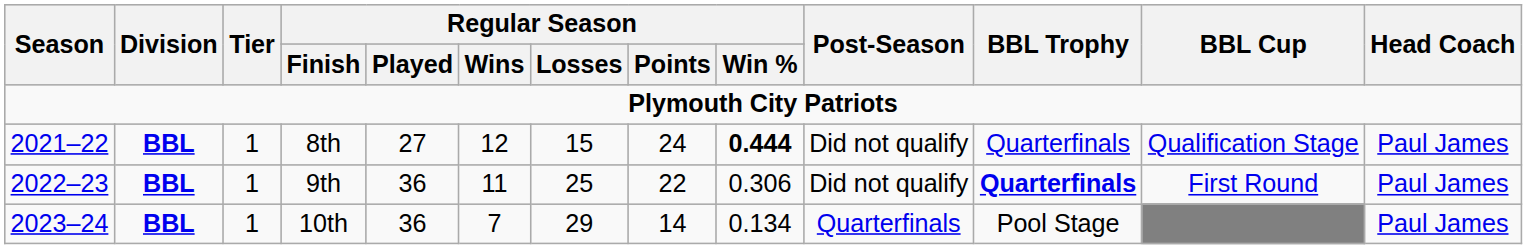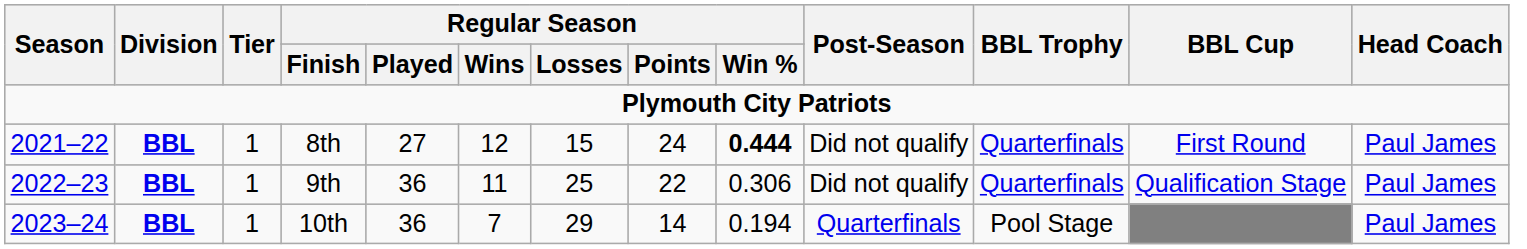8th | BBL Cup: Qualification Stage -> First Round
9th | BBL Trophy: bold -> normal
9th | BBL Cup: First Round -> Qualification Stage
10th | Regular Season / Win %: 0.134 -> 0.194
